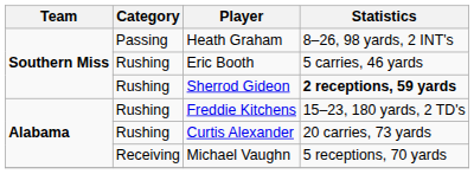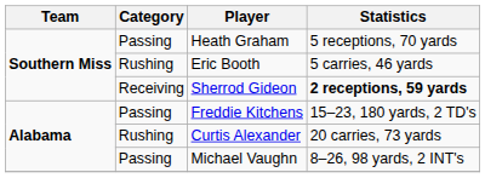Heath Graham | Statistics: 8–26, 98 yards, 2 INT's -> 5 receptions, 70 yards
Sherrod Gideon | Category: Rushing -> Receiving
Freddie Kitchens | Category: Rushing -> Passing
Michael Vaughn | Category: Receiving -> Passing
Michael Vaughn | Statistics: 5 receptions, 70 yards -> 8–26, 98 yards, 2 INT's
